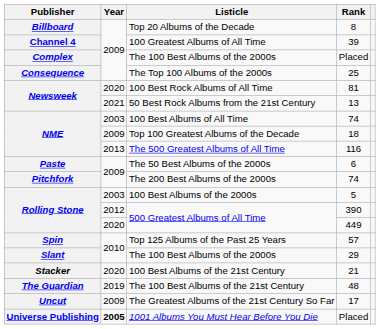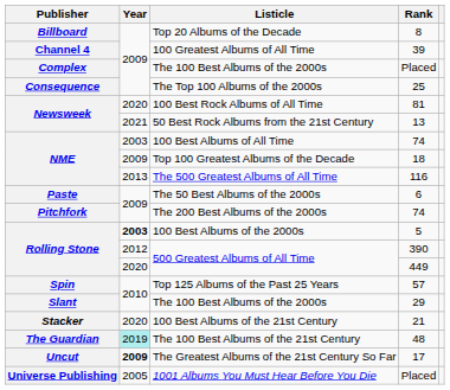100 Best Albums of the 2000s | Year: normal -> bold
The 100 Best Albums of the 21st Century | Year: no background -> paleturquoise background
The Greatest Albums of the 21st Century So Far | Year: normal -> bold
1001 Albums You Must Hear Before You Die | Year: bold -> normal
